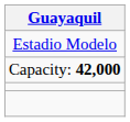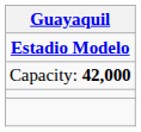row 2 | column 1: normal -> bold
